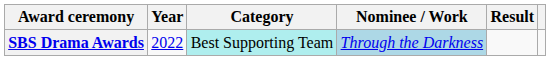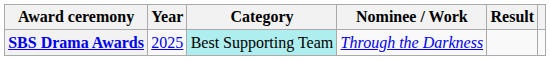SBS Drama Awards | Year: 2022 -> 2025
SBS Drama Awards | Nominee / Work: lightblue background -> no background
